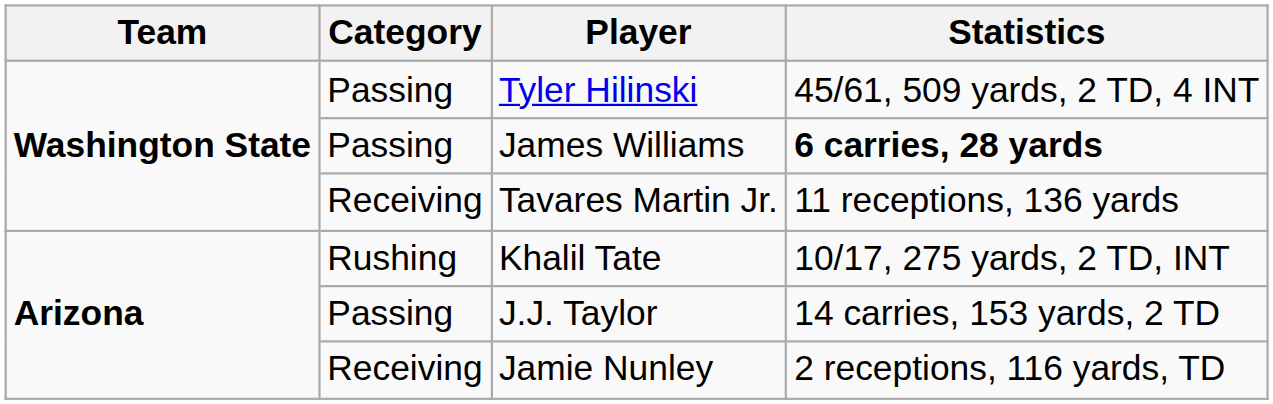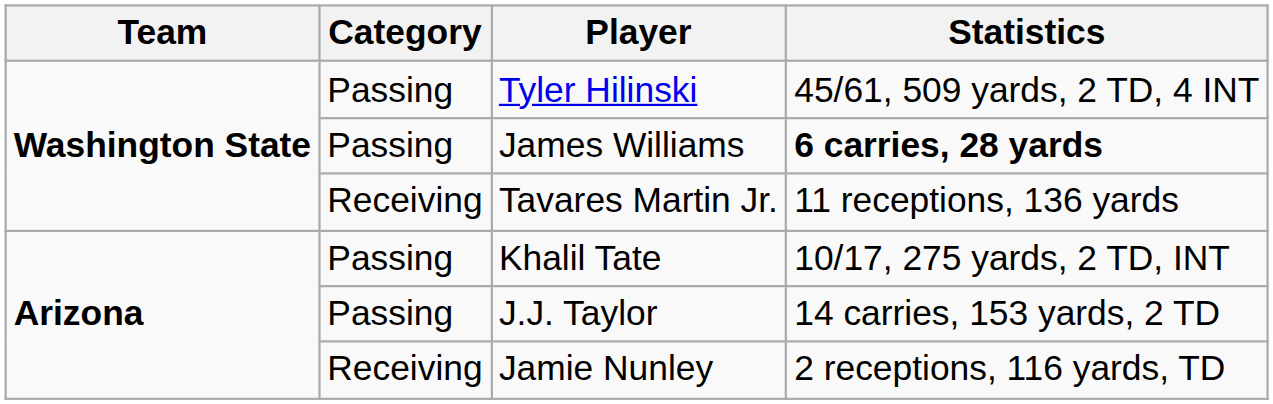Khalil Tate | Category: Rushing -> Passing
